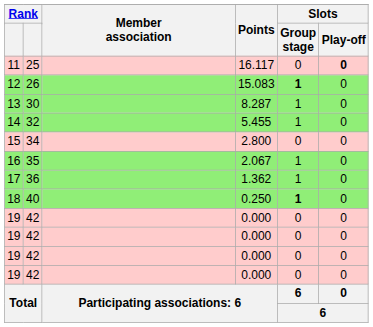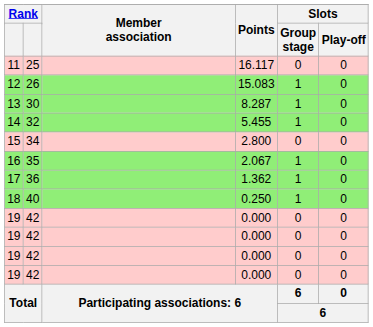11 | Slots / Play-off: bold -> normal
12 | Slots / Group stage: bold -> normal
18 | Slots / Group stage: bold -> normal
